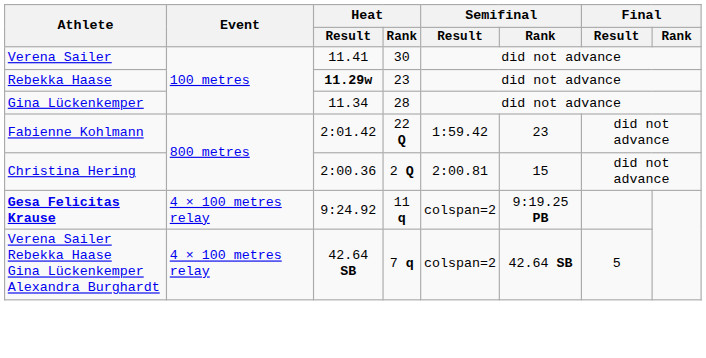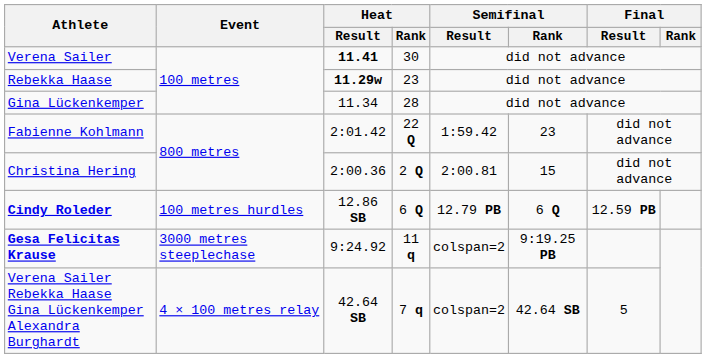Verena Sailer | Heat / Result: normal -> bold
+ row: Cindy Roleder | 100 metres hurdles | 12.86 SB | 6 Q | 12.79 PB | 6 Q | 12.59 PB
Gesa Felicitas Krause | Event: 4 × 100 metres relay -> 3000 metres steeplechase
